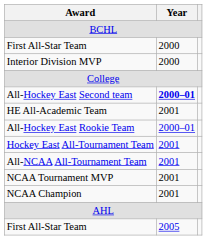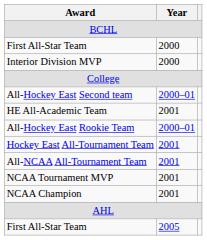All-Hockey East Second team | Year: bold -> normal
